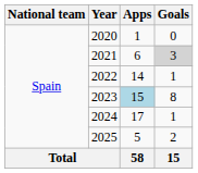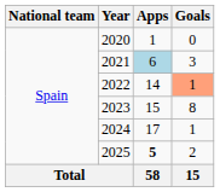2021 | Apps: no background -> lightblue background
2021 | Goals: lightgrey background -> no background
2022 | Goals: no background -> lightsalmon background
2023 | Apps: lightblue background -> no background
2025 | Apps: normal -> bold
